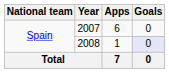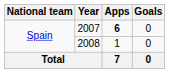2007 | Apps: normal -> bold
2008 | Goals: lavender background -> no background
